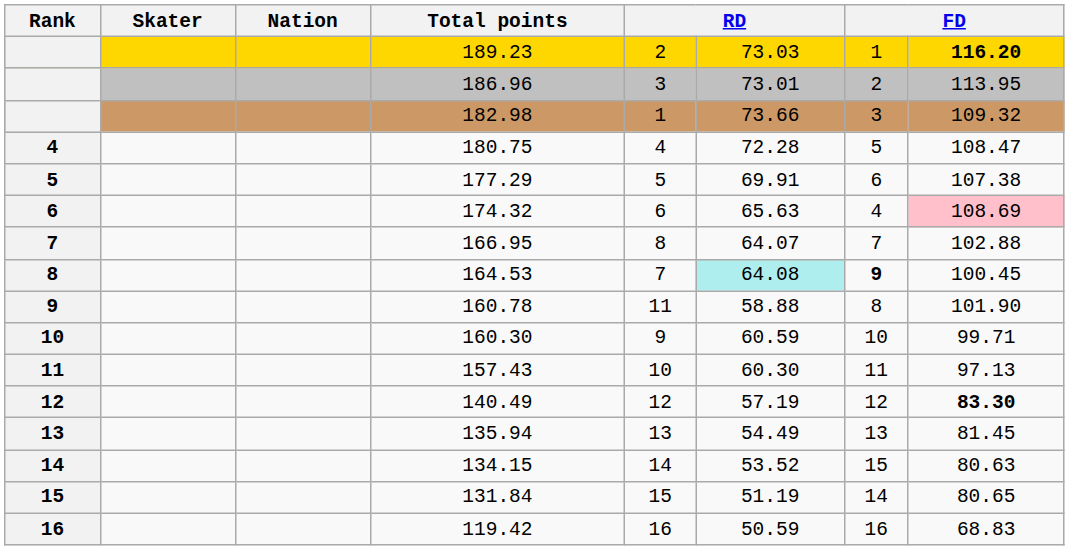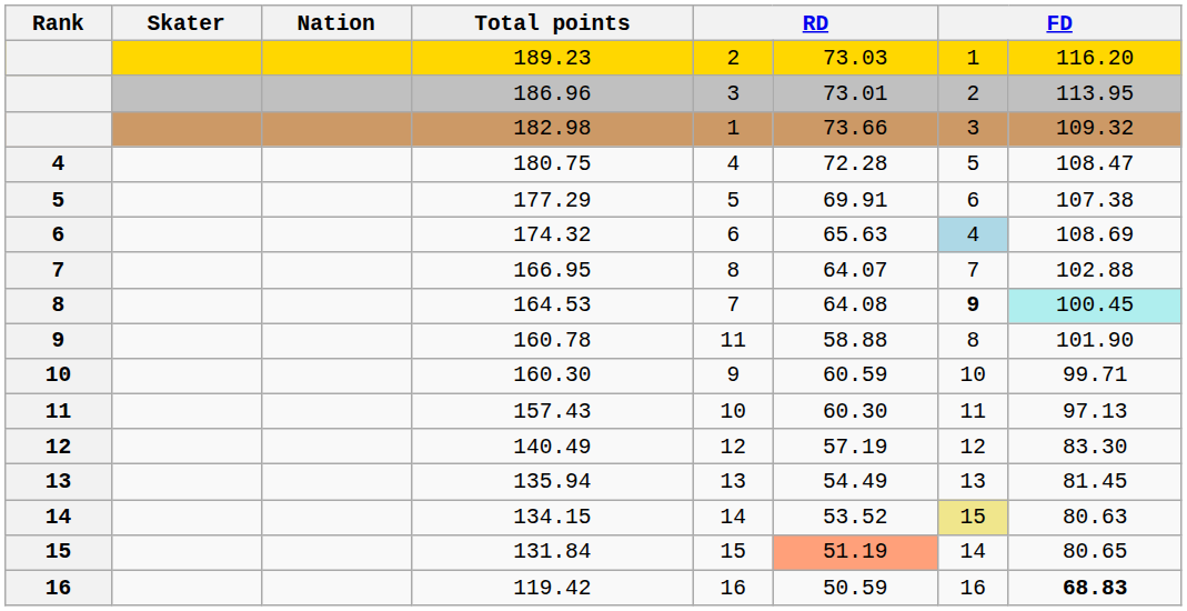189.23 | column 8: bold -> normal
174.32 | column 7: no background -> lightblue background
174.32 | column 8: pink background -> no background
164.53 | column 6: paleturquoise background -> no background
164.53 | column 8: no background -> paleturquoise background
140.49 | column 8: bold -> normal
134.15 | column 7: no background -> khaki background
131.84 | column 6: no background -> lightsalmon background
119.42 | column 8: normal -> bold
